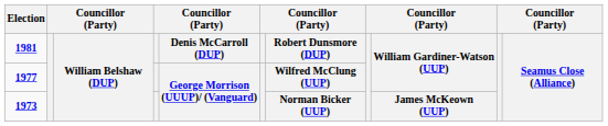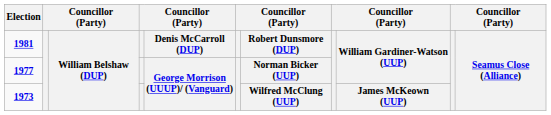1977 | column 7: Wilfred McClung (UUP) -> Norman Bicker (UUP)
1973 | column 7: Norman Bicker (UUP) -> Wilfred McClung (UUP)
